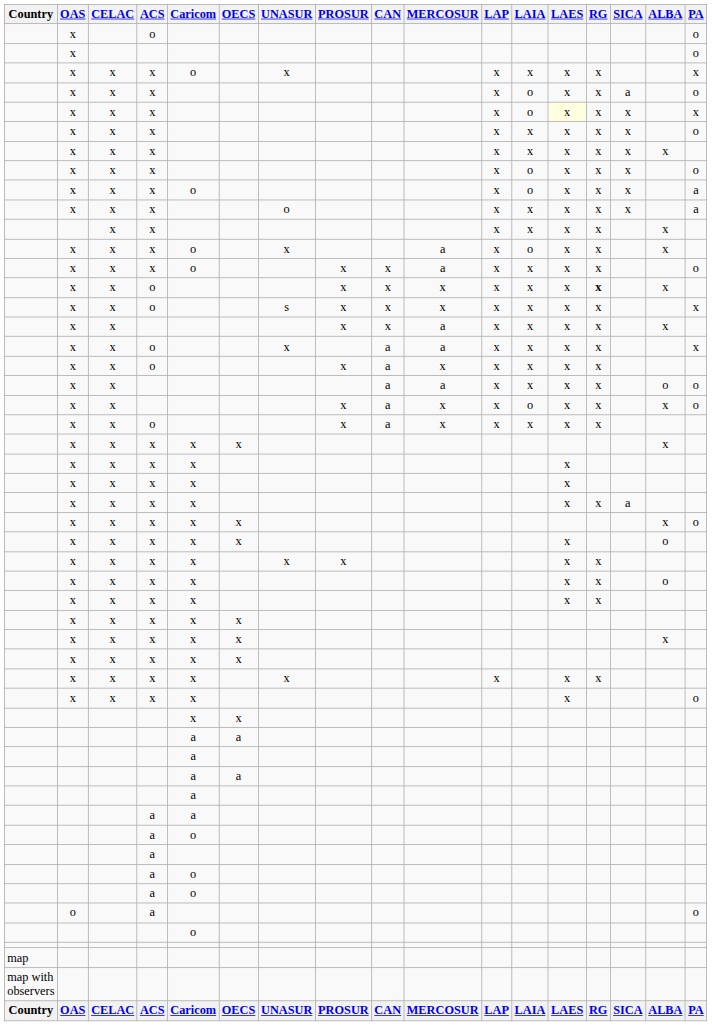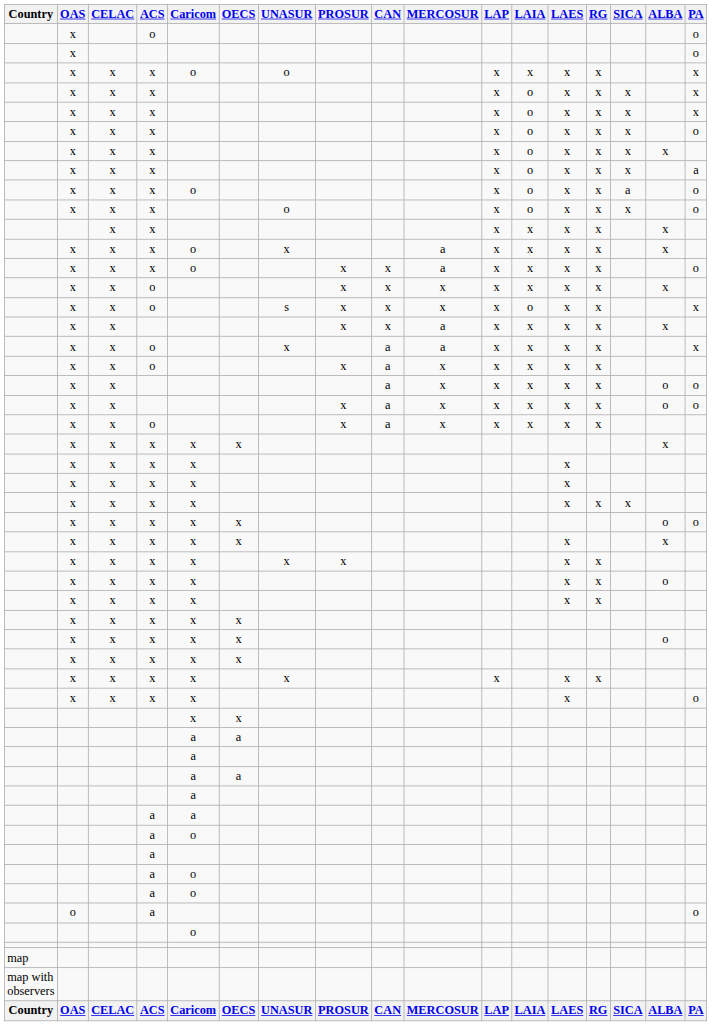row 4 | UNASUR: x -> o
row 5 | SICA: a -> x
row 5 | PA: o -> x
row 6 | LAES: lightyellow background -> no background
row 7 | LAIA: x -> o
row 8 | LAIA: x -> o
row 9 | PA: o -> a
row 10 | SICA: x -> a
row 10 | PA: a -> o
row 11 | LAIA: x -> o
row 11 | PA: a -> o
row 13 | LAIA: o -> x
row 15 | RG: bold -> normal
row 16 | LAIA: x -> o
row 20 | MERCOSUR: a -> x
row 21 | LAIA: o -> x
row 21 | ALBA: x -> o
row 26 | SICA: a -> x
row 27 | ALBA: x -> o
row 28 | ALBA: o -> x
row 33 | ALBA: x -> o
